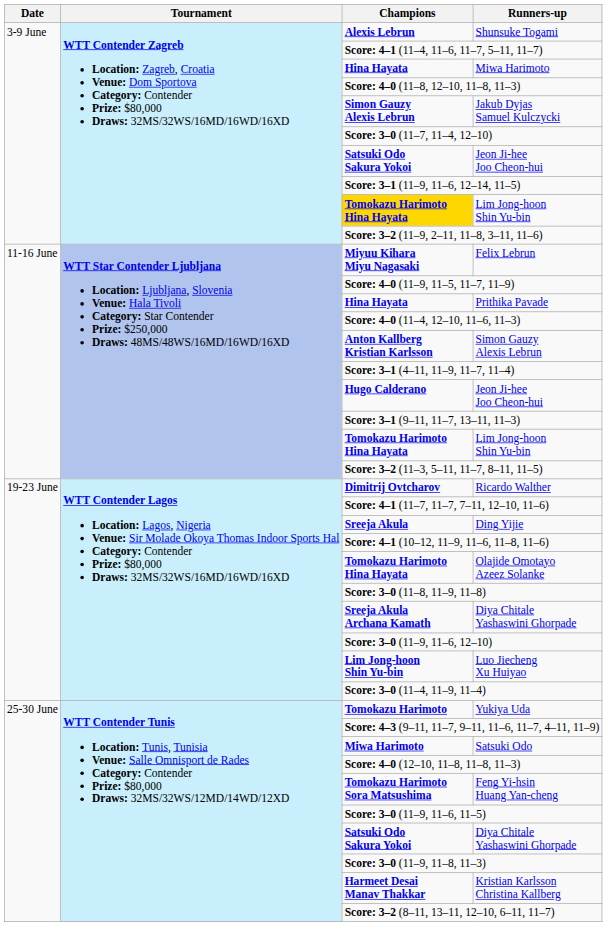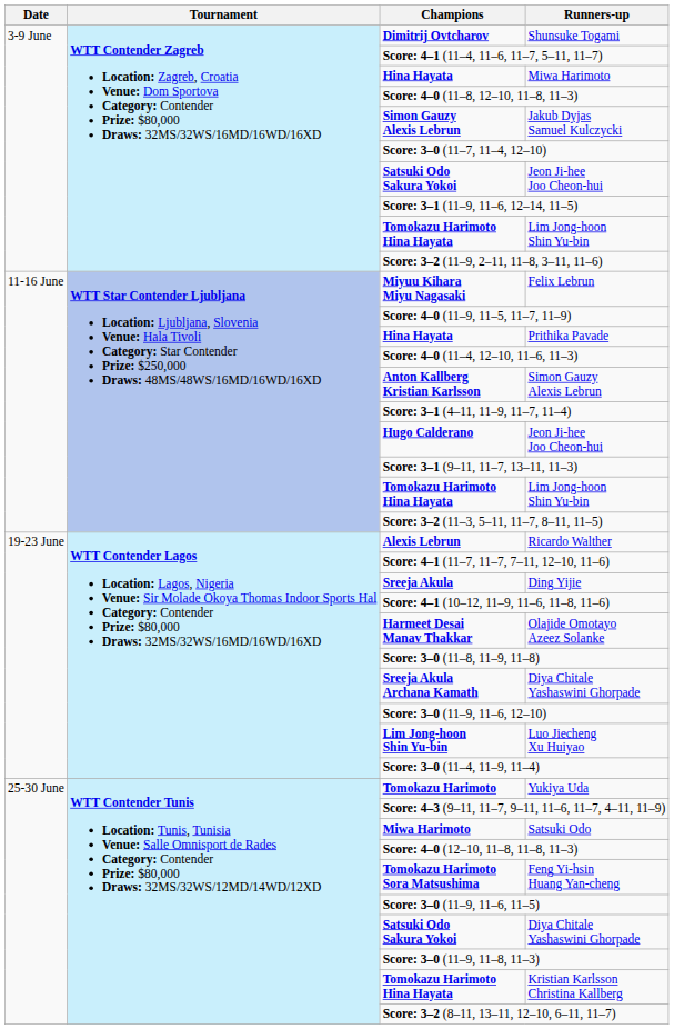Shunsuke Togami | Champions: Alexis Lebrun -> Dimitrij Ovtcharov
3-9 June / Lim Jong-hoon Shin Yu-bin | Champions: gold background -> no background
Ricardo Walther | Champions: Dimitrij Ovtcharov -> Alexis Lebrun
Olajide Omotayo Azeez Solanke | Champions: Tomokazu Harimoto Hina Hayata -> Harmeet Desai Manav Thakkar
Kristian Karlsson Christina Kallberg | Champions: Harmeet Desai Manav Thakkar -> Tomokazu Harimoto Hina Hayata
